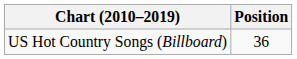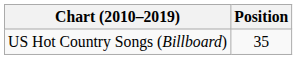US Hot Country Songs (Billboard) | Position: 36 -> 35
